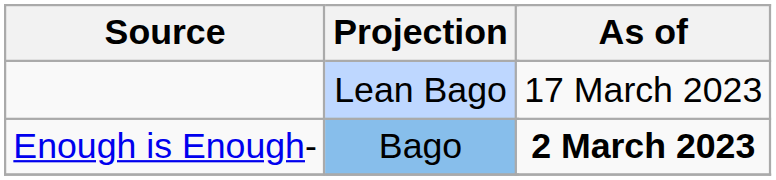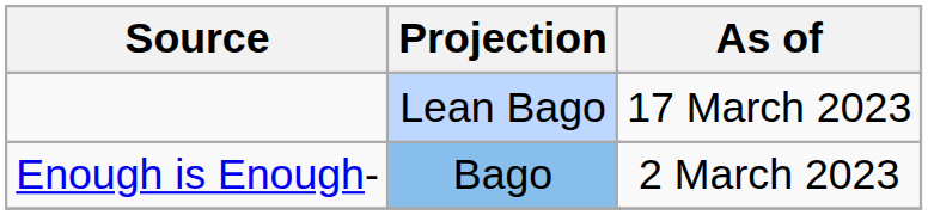Enough is Enough- | As of: bold -> normal
